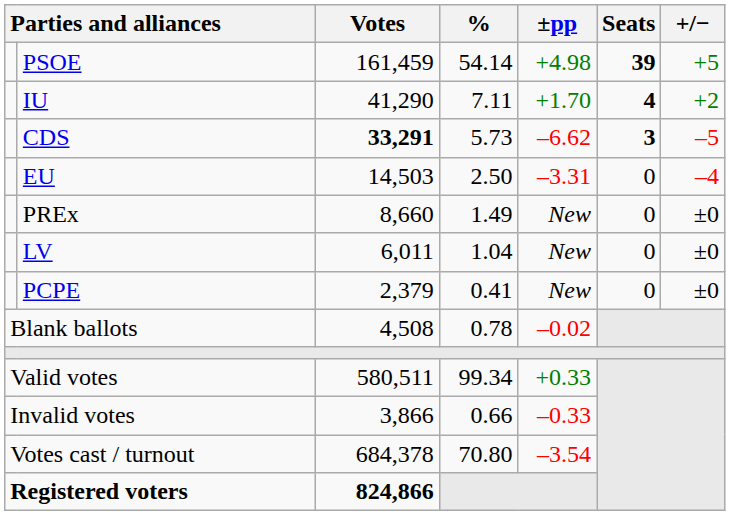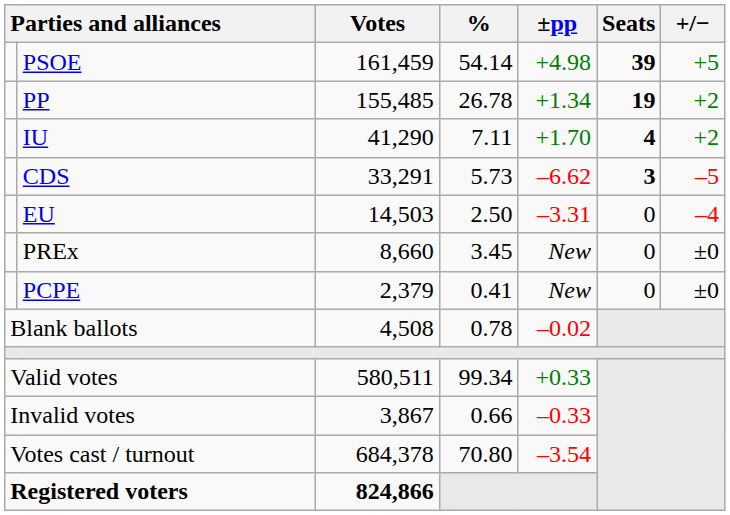+ row: PP | 155,485 | 26.78 | +1.34 | 19 | +2
CDS | Votes: bold -> normal
PREx | %: 1.49 -> 3.45
- row: LV | 6,011 | 1.04 | New | 0 | ±0
Invalid votes | Votes: 3,866 -> 3,867
